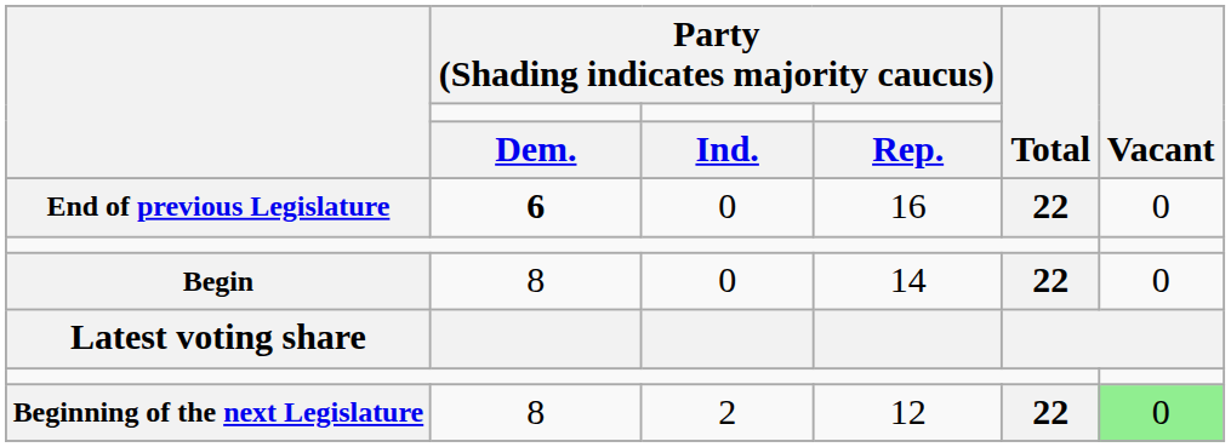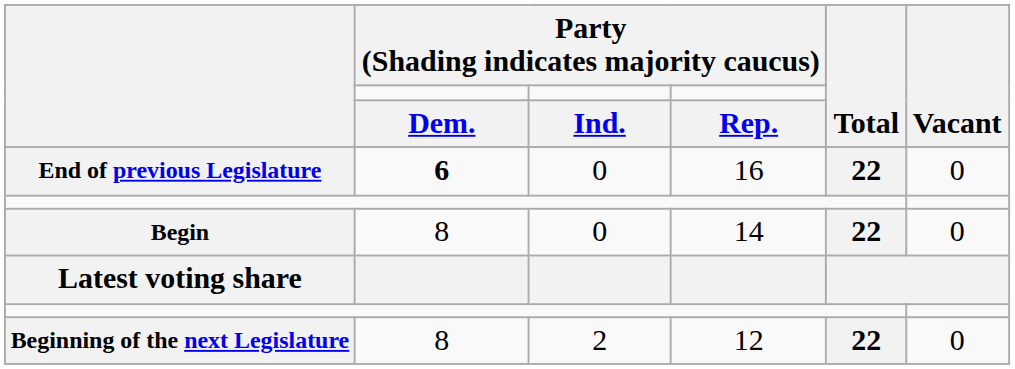Beginning of the next Legislature | Vacant: lightgreen background -> no background
